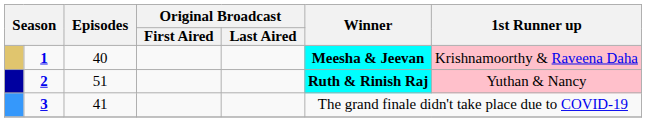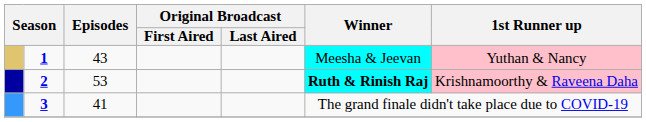1 | Episodes: 40 -> 43
1 | Winner: bold -> normal
1 | 1st Runner up: Krishnamoorthy & Raveena Daha -> Yuthan & Nancy
2 | Episodes: 51 -> 53
2 | 1st Runner up: Yuthan & Nancy -> Krishnamoorthy & Raveena Daha
